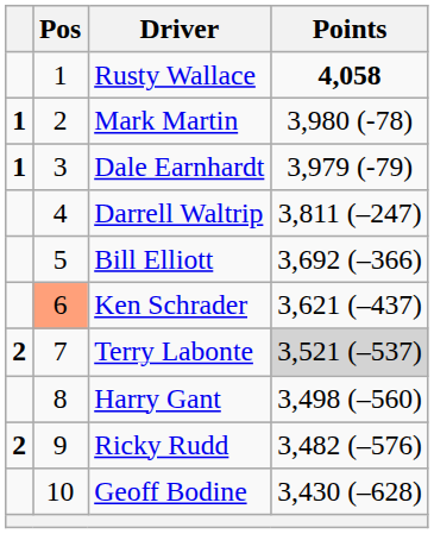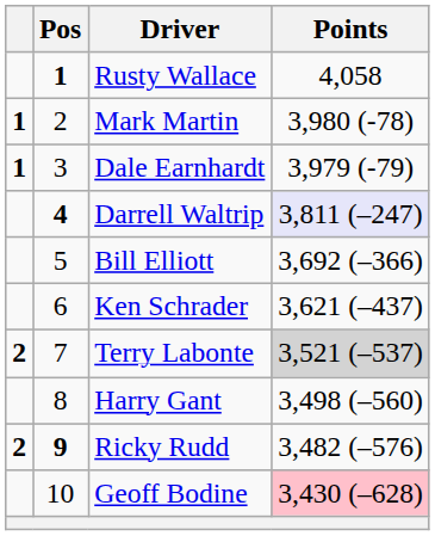Rusty Wallace | Pos: normal -> bold
Rusty Wallace | Points: bold -> normal
Darrell Waltrip | Pos: normal -> bold
Darrell Waltrip | Points: no background -> lavender background
Ken Schrader | Pos: lightsalmon background -> no background
Ricky Rudd | Pos: normal -> bold
Geoff Bodine | Points: no background -> pink background
